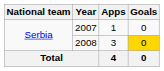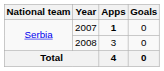2007 | Apps: normal -> bold
2008 | Goals: gold background -> no background
